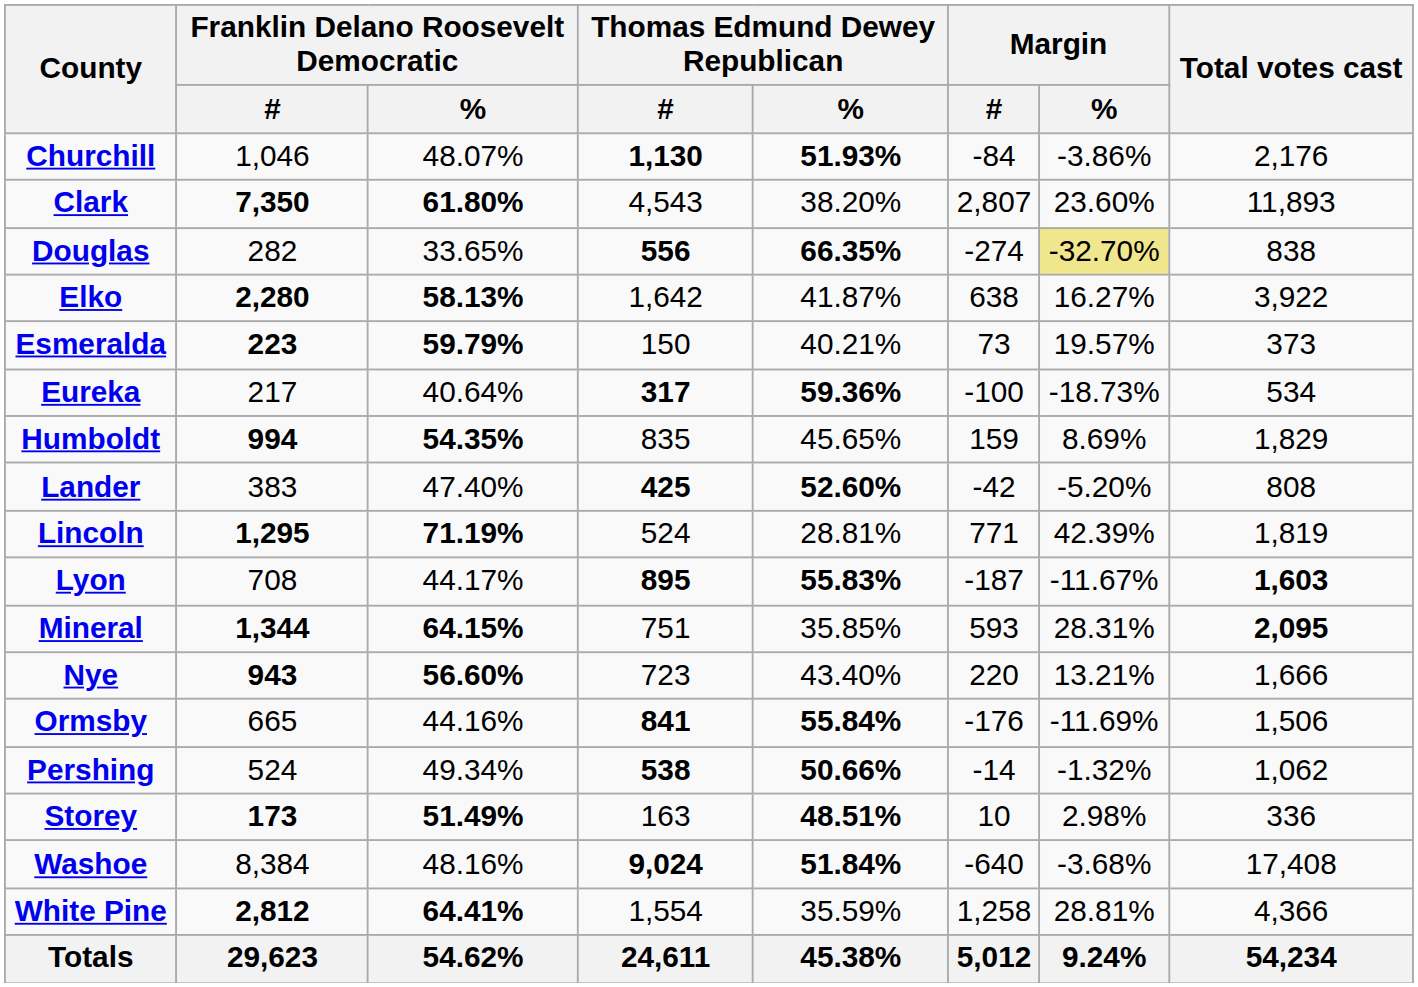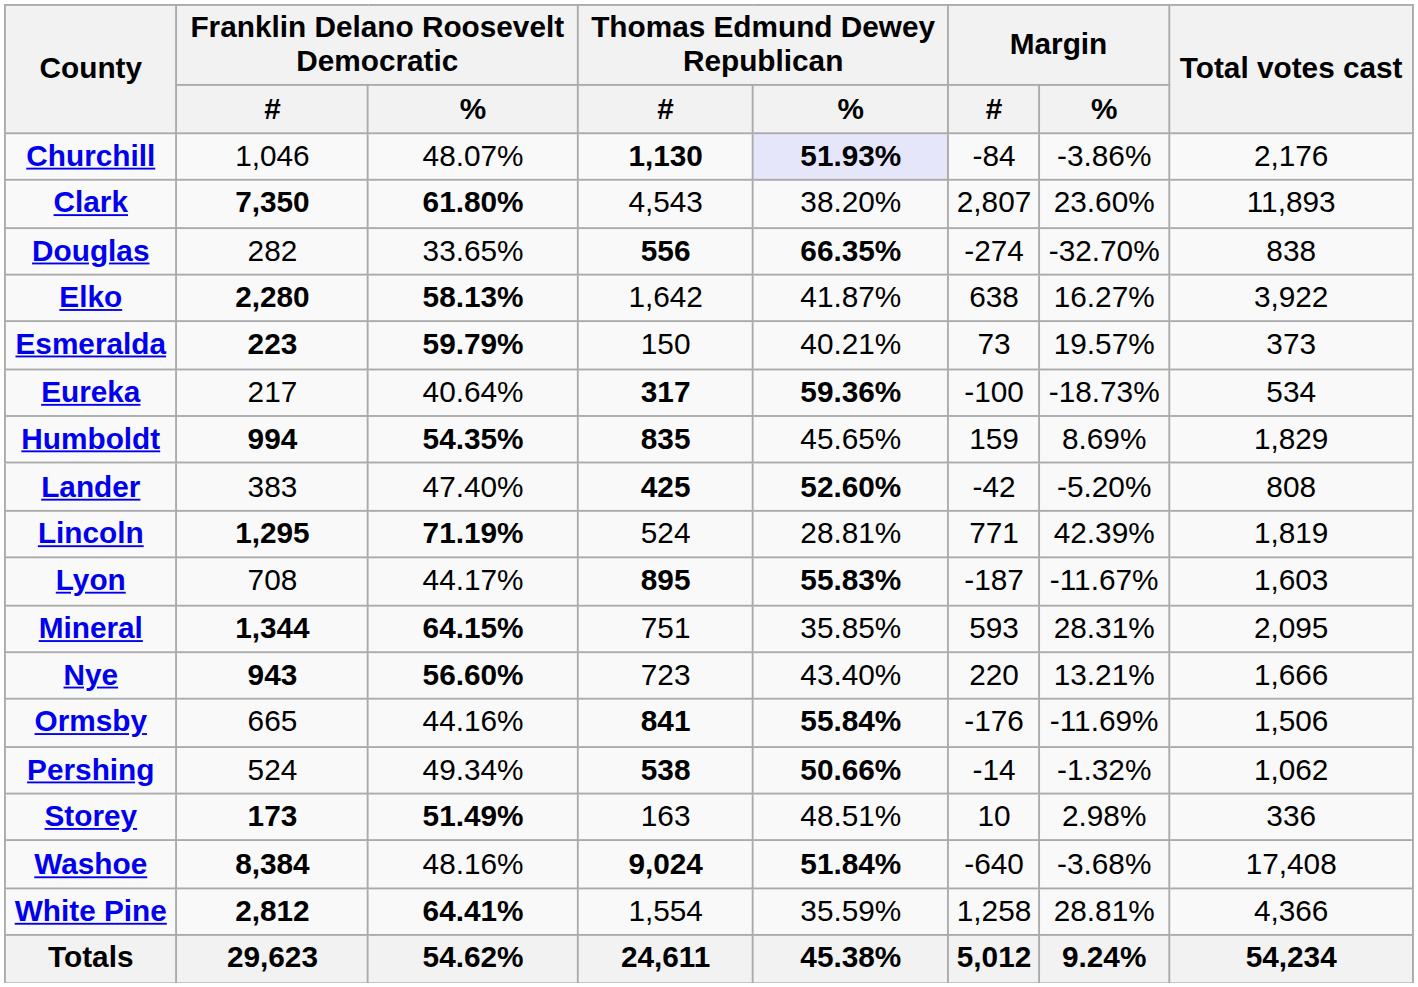Churchill | Thomas Edmund Dewey Republican / %: no background -> lavender background
Douglas | Margin / %: khaki background -> no background
Humboldt | Thomas Edmund Dewey Republican / #: normal -> bold
Lyon | Total votes cast: bold -> normal
Mineral | Total votes cast: bold -> normal
Storey | Thomas Edmund Dewey Republican / %: bold -> normal
Washoe | Franklin Delano Roosevelt Democratic / #: normal -> bold
